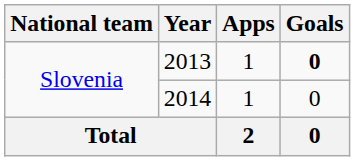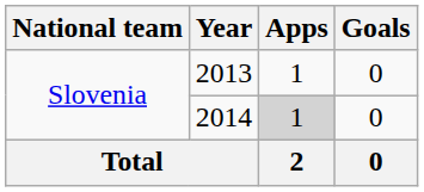2013 | Goals: bold -> normal
2014 | Apps: no background -> lightgrey background
